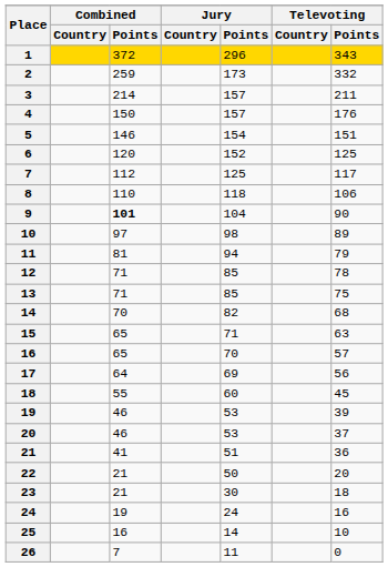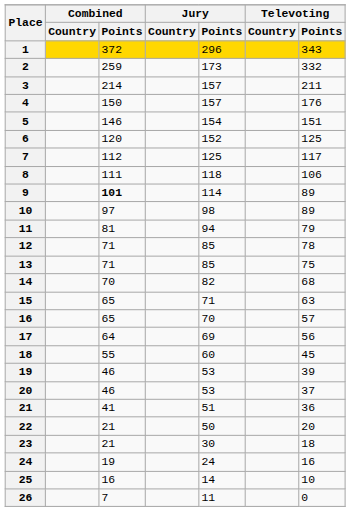8 | Combined / Points: 110 -> 111
9 | Jury / Points: 104 -> 114
9 | Televoting / Points: 90 -> 89
